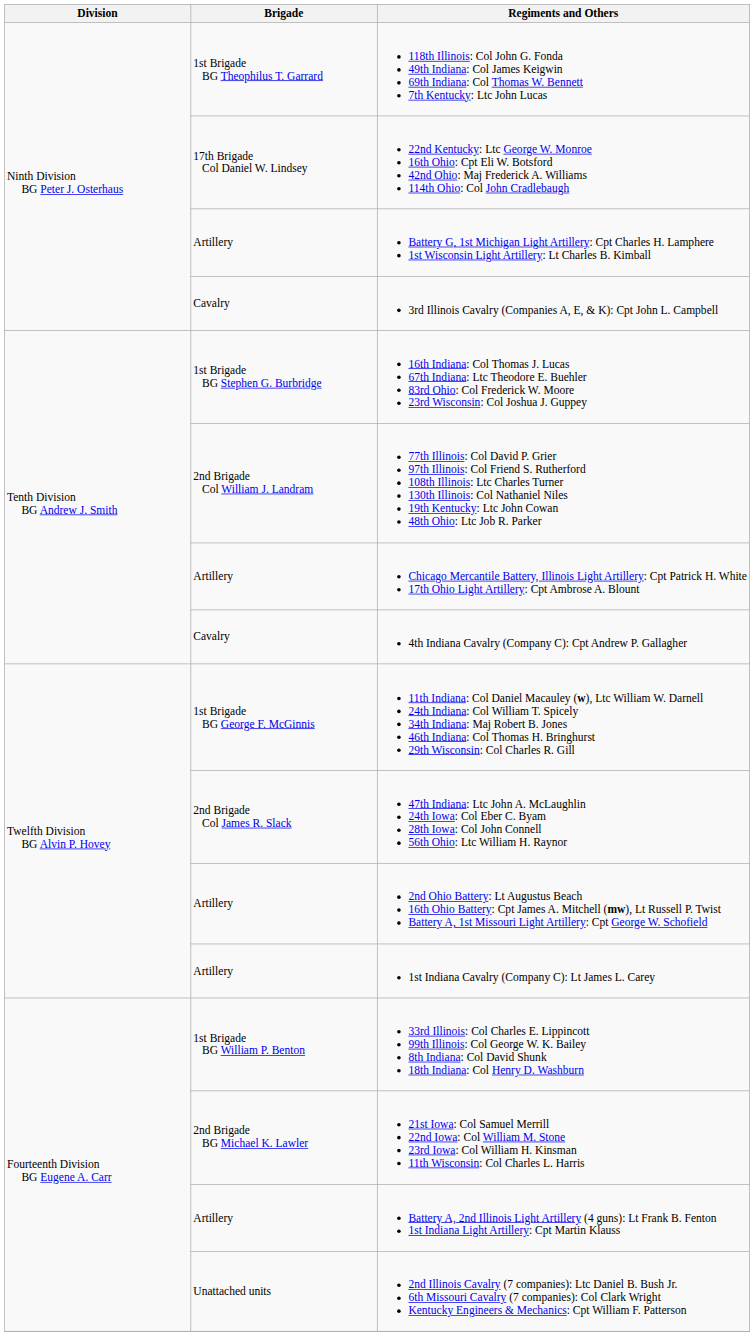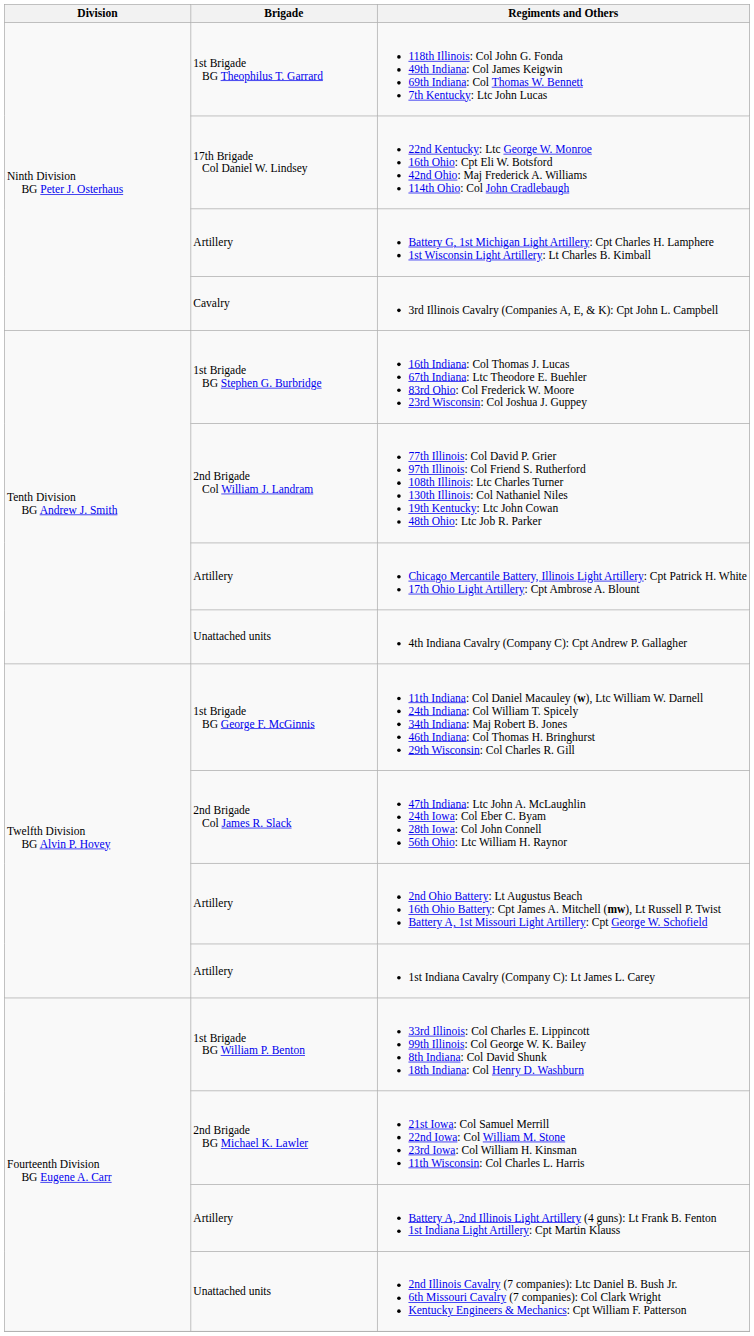4th Indiana Cavalry (Company C): Cpt Andrew P. Gallagher | Brigade: Cavalry -> Unattached units
